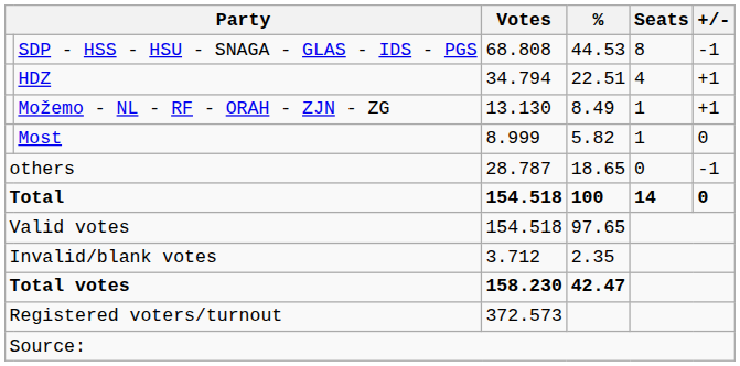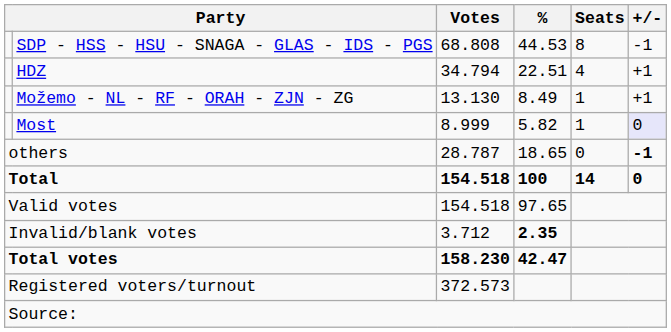Most | +/-: no background -> lavender background
others | +/-: normal -> bold
Invalid/blank votes | %: normal -> bold
